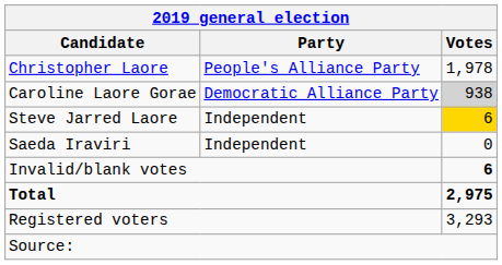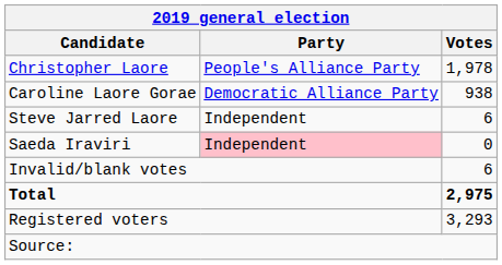Caroline Laore Gorae | Votes: lightgrey background -> no background
Steve Jarred Laore | Votes: gold background -> no background
Saeda Iraviri | Party: no background -> pink background
Invalid/blank votes | Votes: bold -> normal
